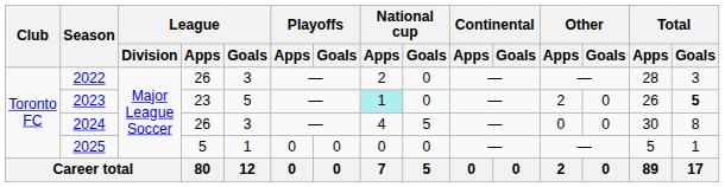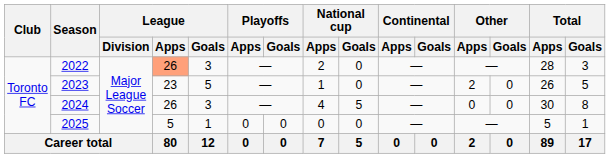2022 | League / Apps: no background -> lightsalmon background
2023 | National cup / Apps: paleturquoise background -> no background
2023 | Total / Goals: bold -> normal
